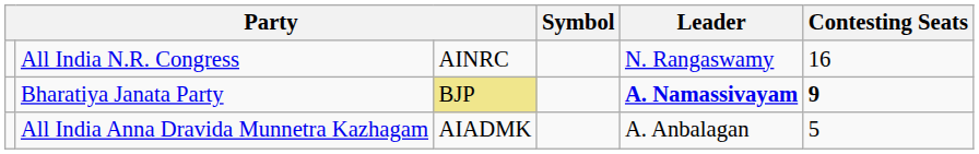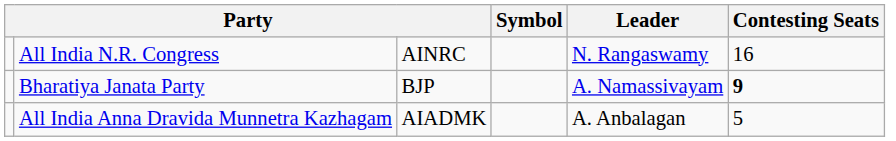Bharatiya Janata Party | column 3: khaki background -> no background
Bharatiya Janata Party | Leader: bold -> normal
